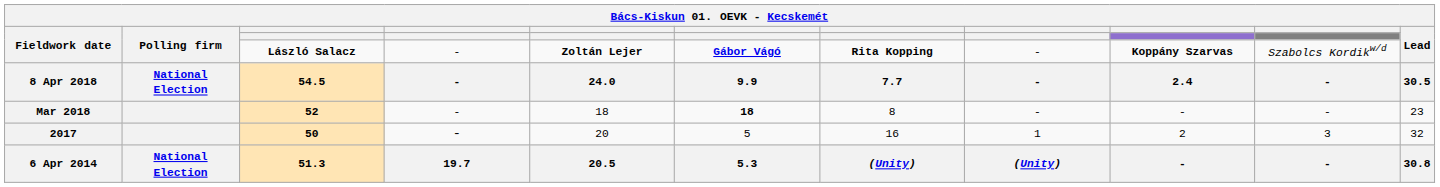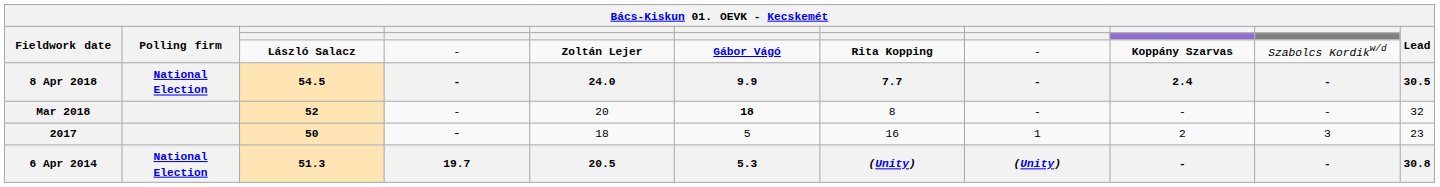Mar 2018 | column 5: 18 -> 20
Mar 2018 | Lead: 23 -> 32
2017 | column 5: 20 -> 18
2017 | Lead: 32 -> 23
